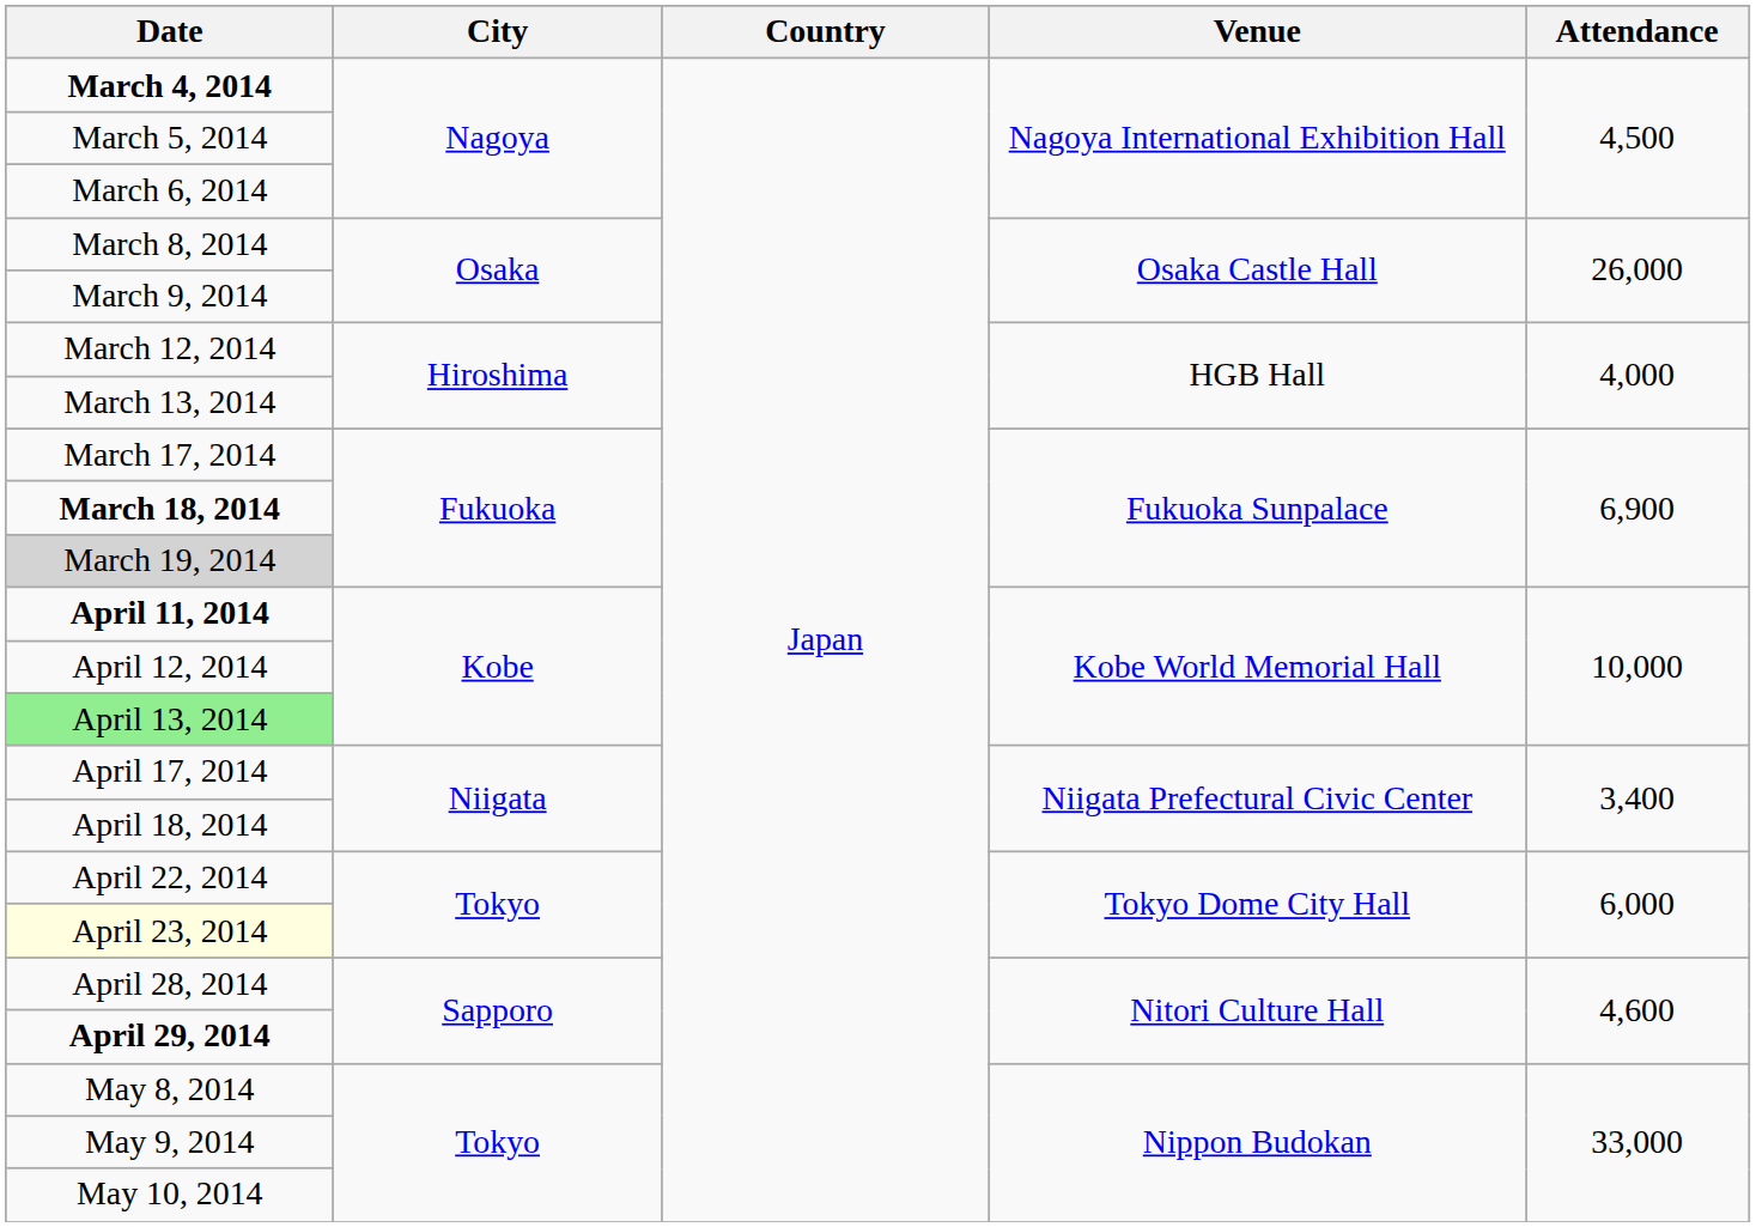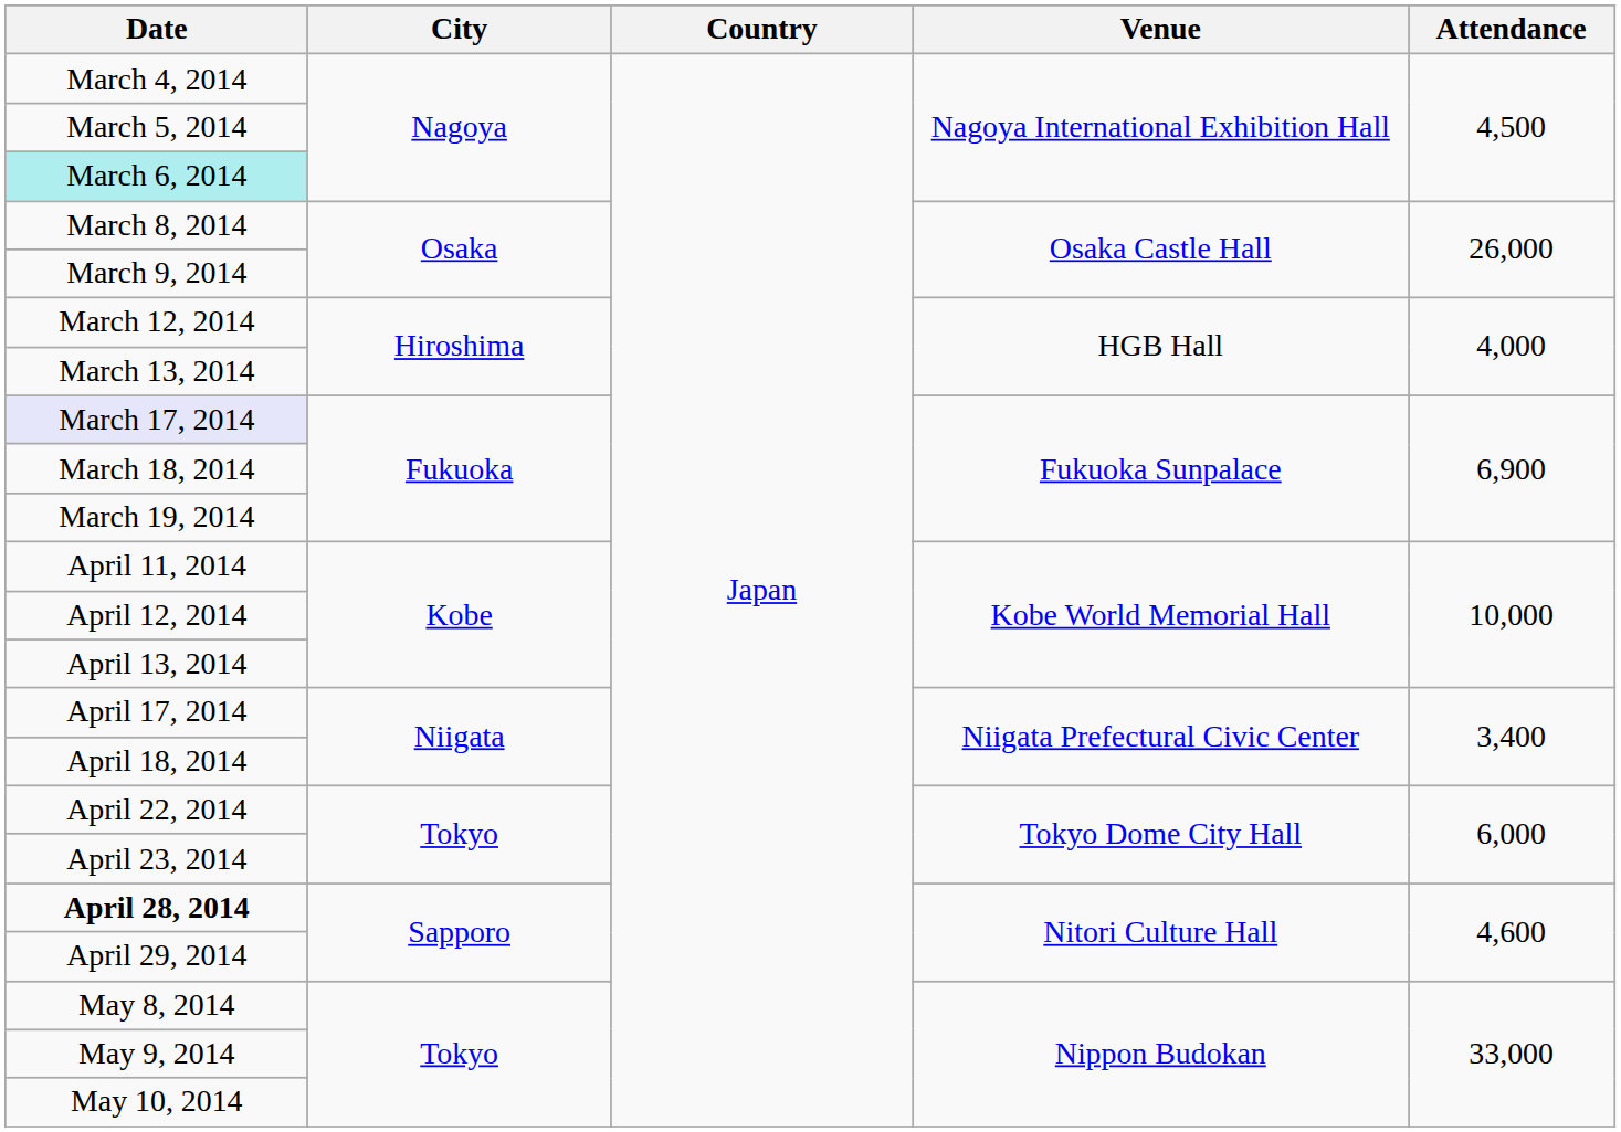March 4, 2014 | Date: bold -> normal
March 6, 2014 | Date: no background -> paleturquoise background
March 17, 2014 | Date: no background -> lavender background
March 18, 2014 | Date: bold -> normal
March 19, 2014 | Date: lightgrey background -> no background
April 11, 2014 | Date: bold -> normal
April 13, 2014 | Date: lightgreen background -> no background
April 23, 2014 | Date: lightyellow background -> no background
April 28, 2014 | Date: normal -> bold
April 29, 2014 | Date: bold -> normal
